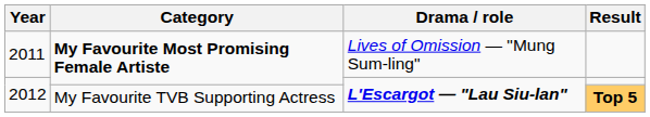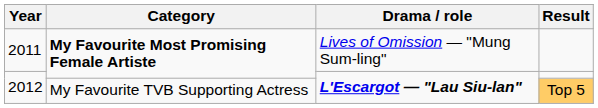2012 / My Favourite TVB Supporting Actress | Result: bold -> normal
